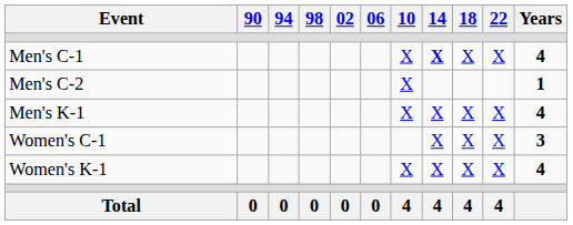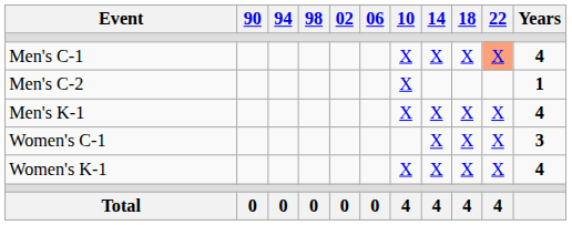Men's C-1 | 14: bold -> normal
Men's C-1 | 22: no background -> lightsalmon background
